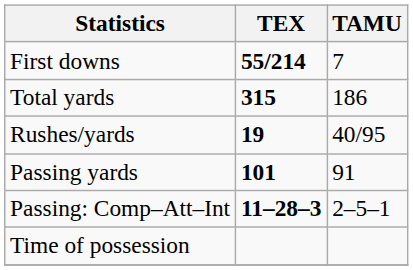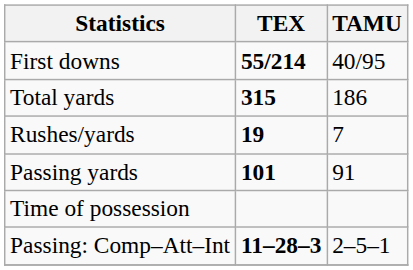First downs | TAMU: 7 -> 40/95
Rushes/yards | TAMU: 40/95 -> 7
rows swapped: Passing: Comp–Att–Int <-> Time of possession
